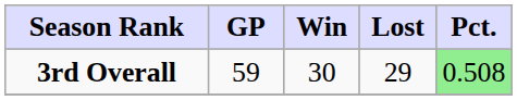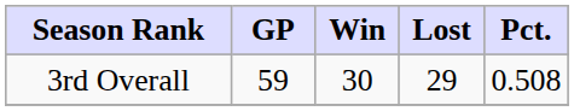row 2 | Season Rank: bold -> normal
row 2 | Pct.: lightgreen background -> no background
